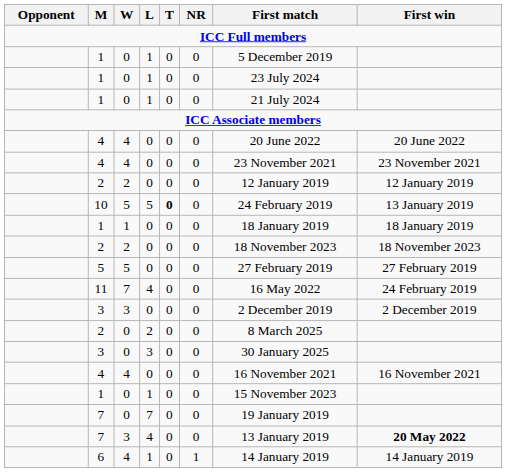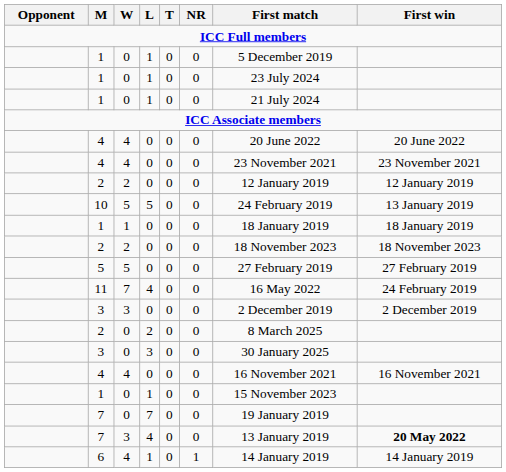10 | T: bold -> normal
